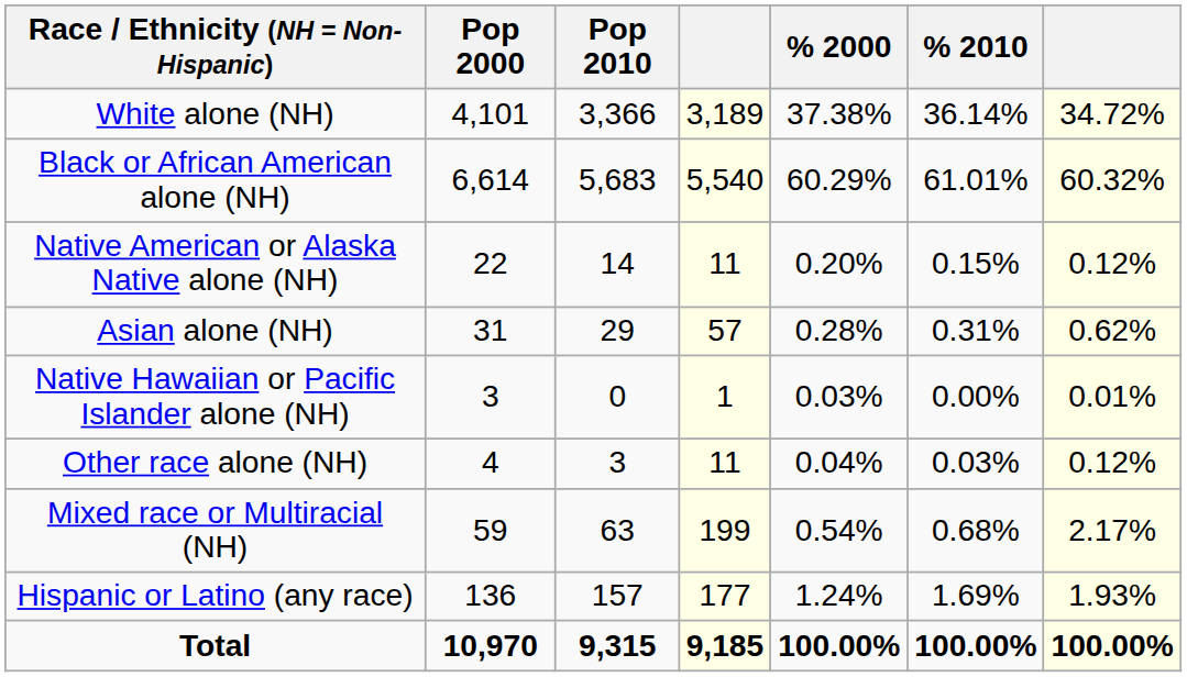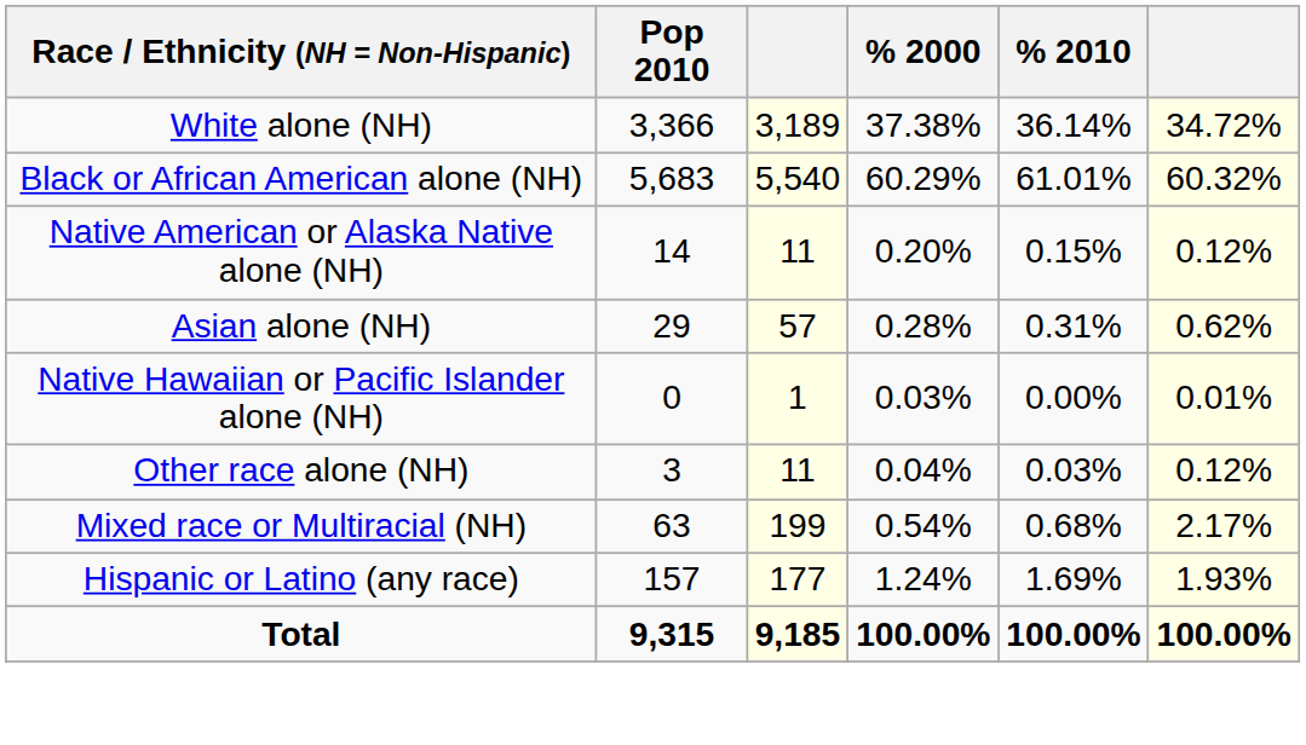- column: Pop 2000 | 4,101 | 6,614 | 22 | 31 | 3 | 4 | 59 | 136 | 10,970
